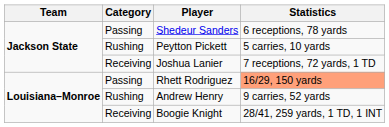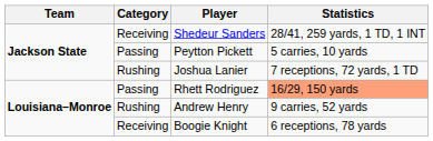Shedeur Sanders | Category: Passing -> Receiving
Shedeur Sanders | Statistics: 6 receptions, 78 yards -> 28/41, 259 yards, 1 TD, 1 INT
Peytton Pickett | Category: Rushing -> Passing
Joshua Lanier | Category: Receiving -> Rushing
Boogie Knight | Statistics: 28/41, 259 yards, 1 TD, 1 INT -> 6 receptions, 78 yards
